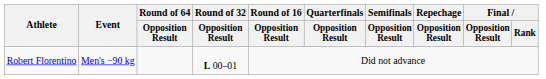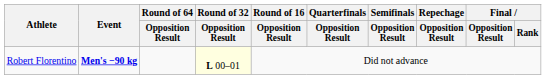Robert Florentino | Event: normal -> bold
Robert Florentino | Round of 32 / Opposition Result: no background -> lightyellow background
